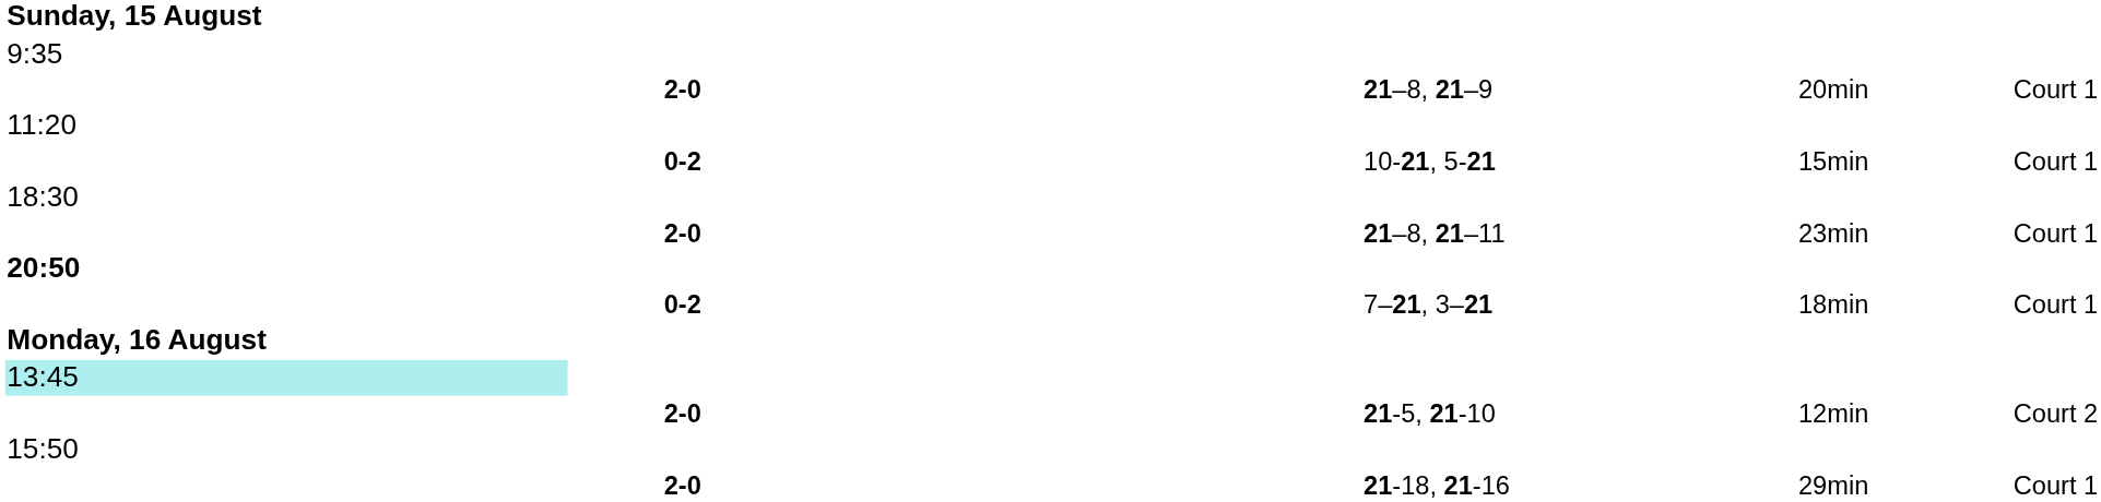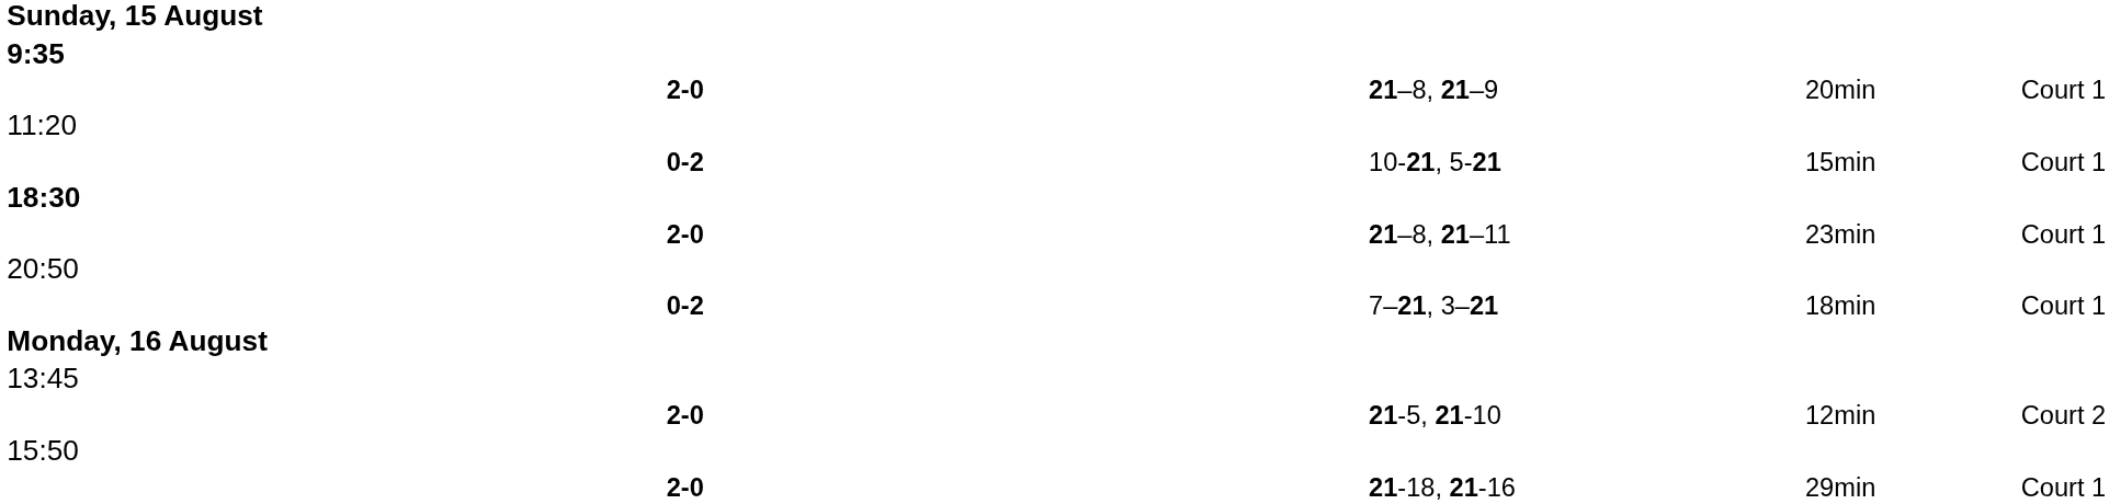9:35 | column 1: normal -> bold
18:30 | column 1: normal -> bold
20:50 | column 1: bold -> normal
13:45 | column 1: paleturquoise background -> no background
